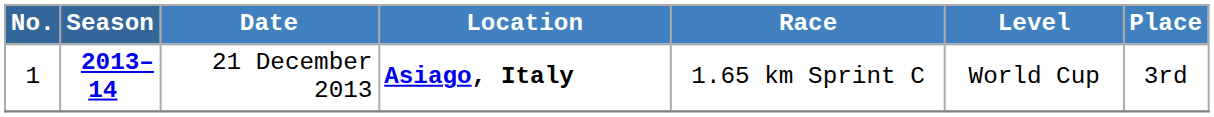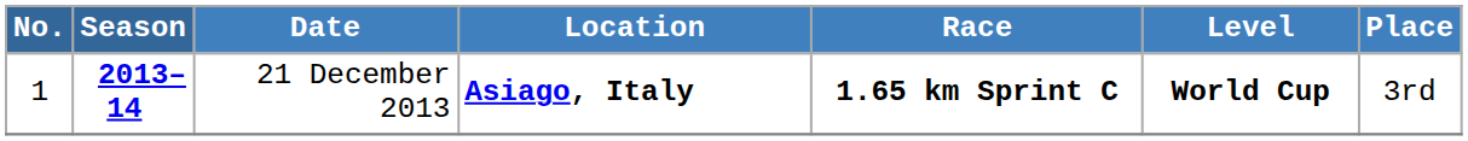21 December 2013 | Race: normal -> bold
21 December 2013 | Level: normal -> bold
